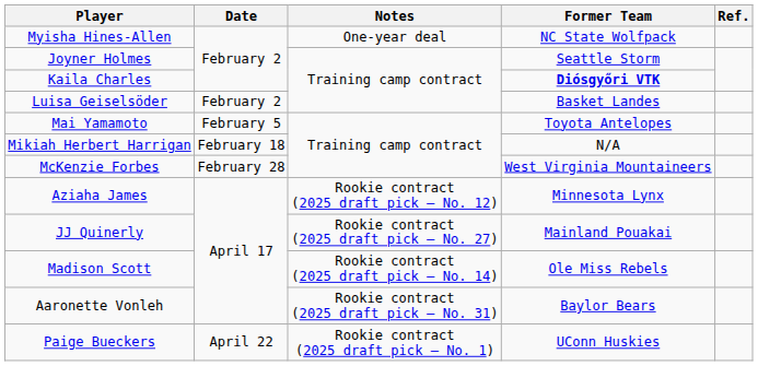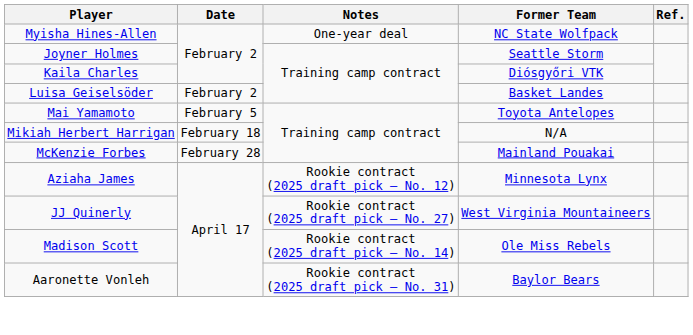Kaila Charles | Former Team: bold -> normal
McKenzie Forbes | Former Team: West Virginia Mountaineers -> Mainland Pouakai
JJ Quinerly | Former Team: Mainland Pouakai -> West Virginia Mountaineers
- row: Paige Bueckers | April 22 | Rookie contract (2025 draft pick – No. 1) | UConn Huskies
